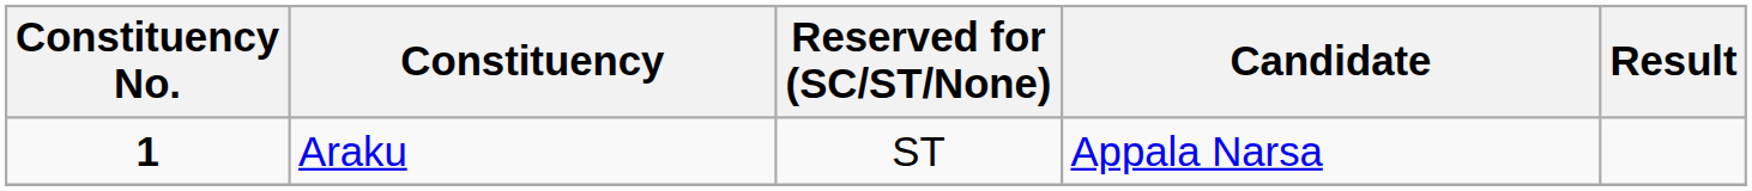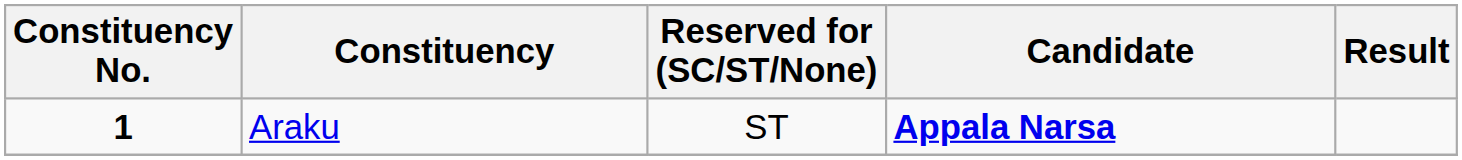Araku | Candidate: normal -> bold
